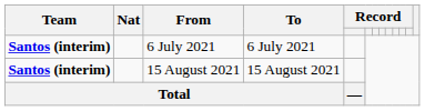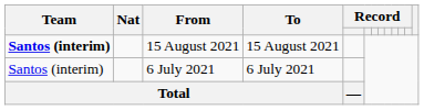row 3 | From: 6 July 2021 -> 15 August 2021
row 3 | To: 6 July 2021 -> 15 August 2021
row 4 | Team: bold -> normal
row 4 | From: 15 August 2021 -> 6 July 2021
row 4 | To: 15 August 2021 -> 6 July 2021
